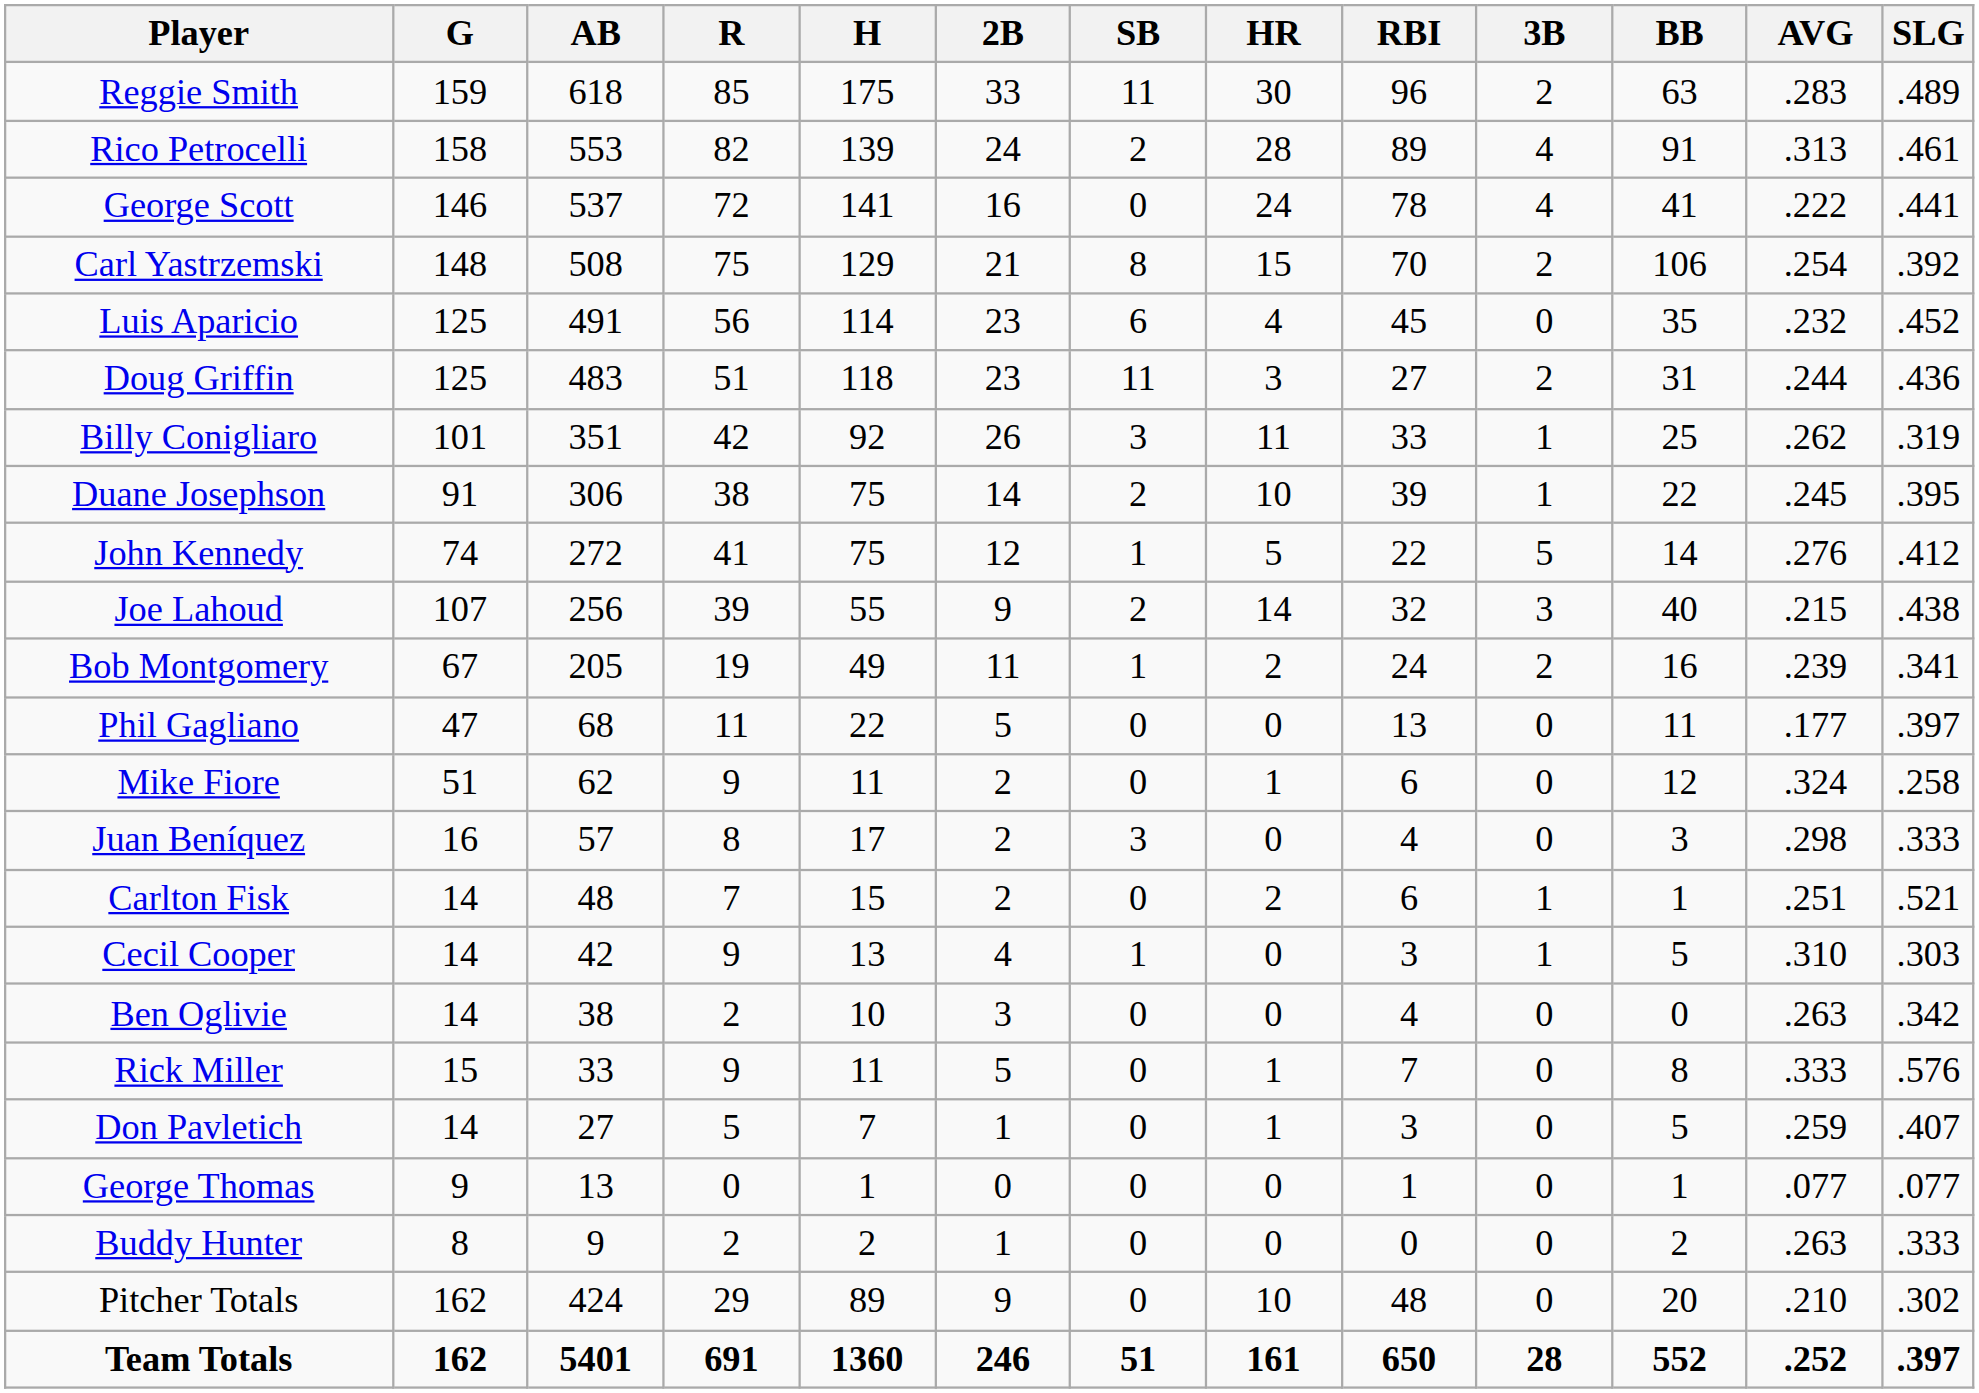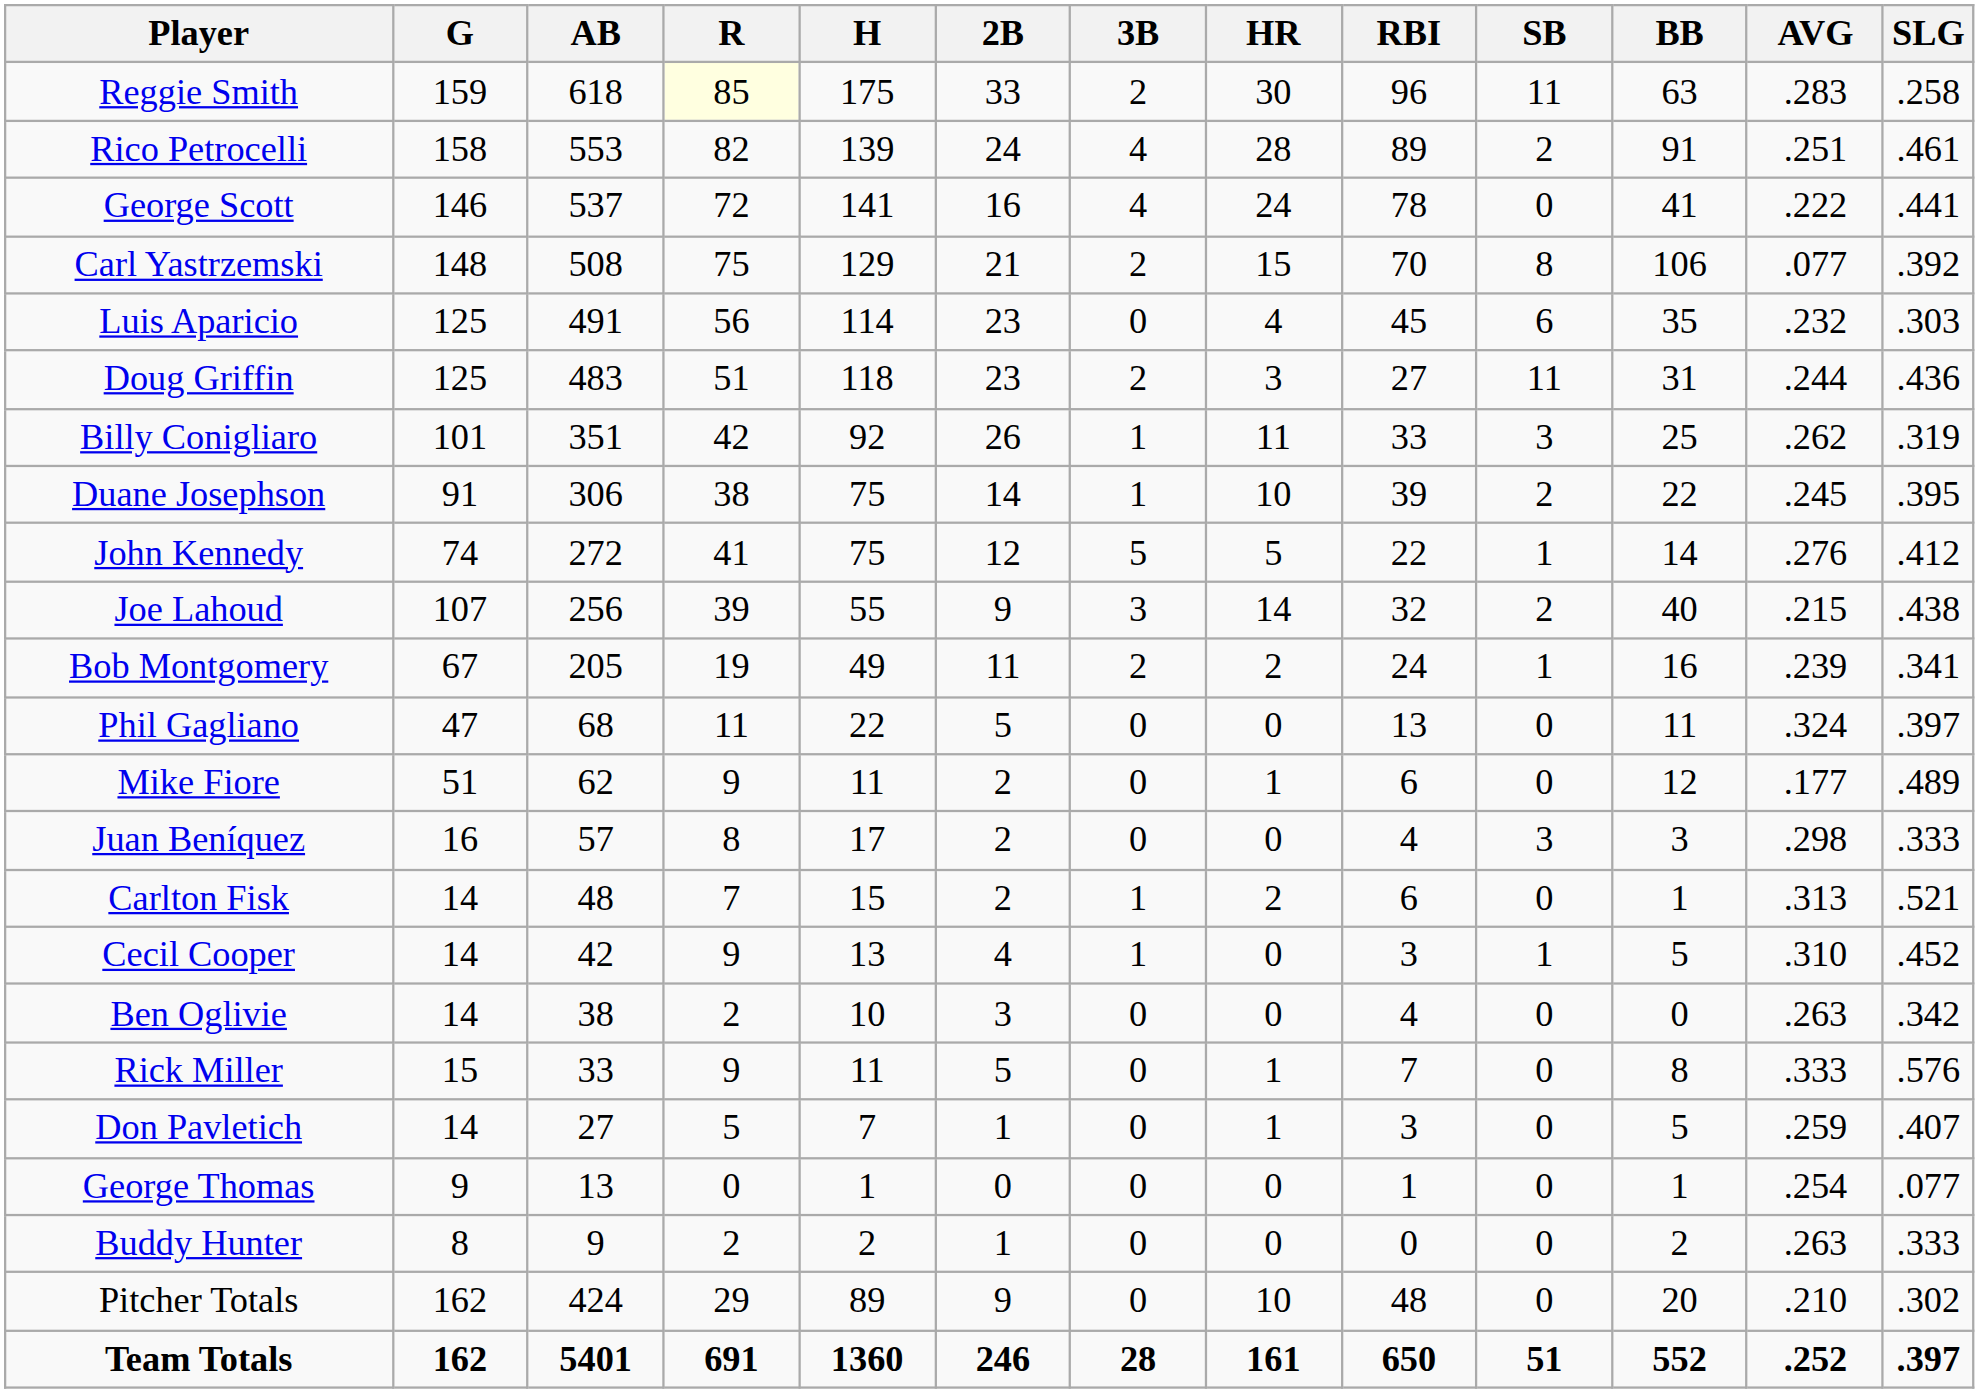columns swapped: 3B <-> SB
Reggie Smith | R: no background -> lightyellow background
Reggie Smith | SLG: .489 -> .258
Rico Petrocelli | AVG: .313 -> .251
Carl Yastrzemski | AVG: .254 -> .077
Luis Aparicio | SLG: .452 -> .303
Phil Gagliano | AVG: .177 -> .324
Mike Fiore | AVG: .324 -> .177
Mike Fiore | SLG: .258 -> .489
Carlton Fisk | AVG: .251 -> .313
Cecil Cooper | SLG: .303 -> .452
George Thomas | AVG: .077 -> .254
